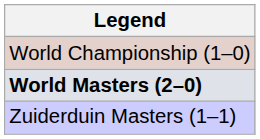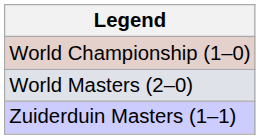row 3 | column 1: bold -> normal
